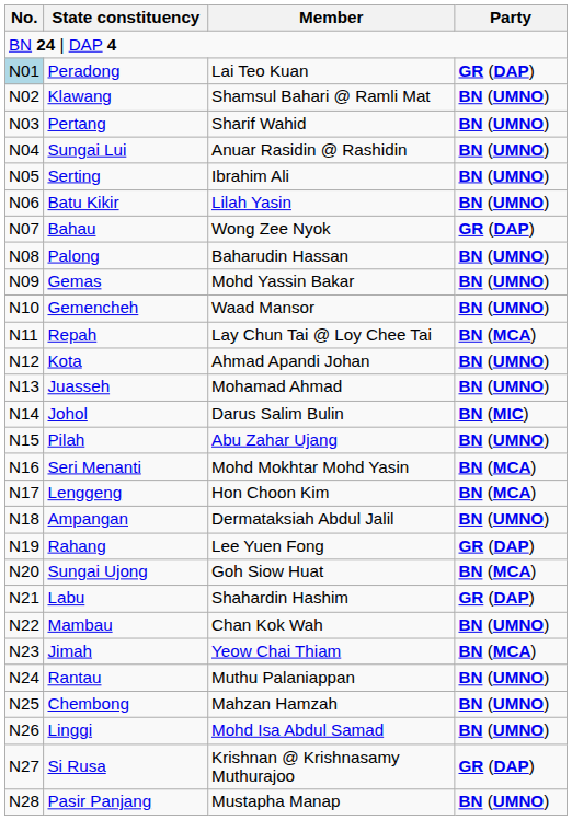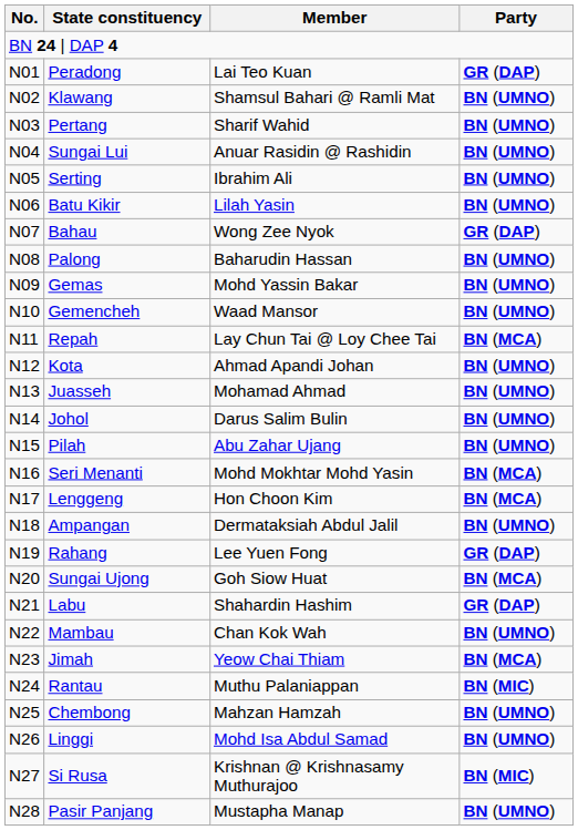Peradong | No.: lightblue background -> no background
Johol | Party: BN (MIC) -> BN (UMNO)
Rantau | Party: BN (UMNO) -> BN (MIC)
Si Rusa | Party: GR (DAP) -> BN (MIC)
